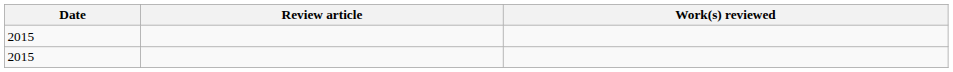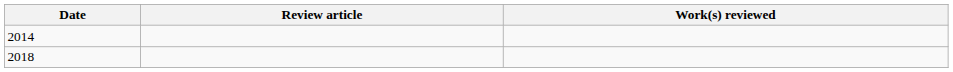row 2 | Date: 2015 -> 2014
row 3 | Date: 2015 -> 2018
